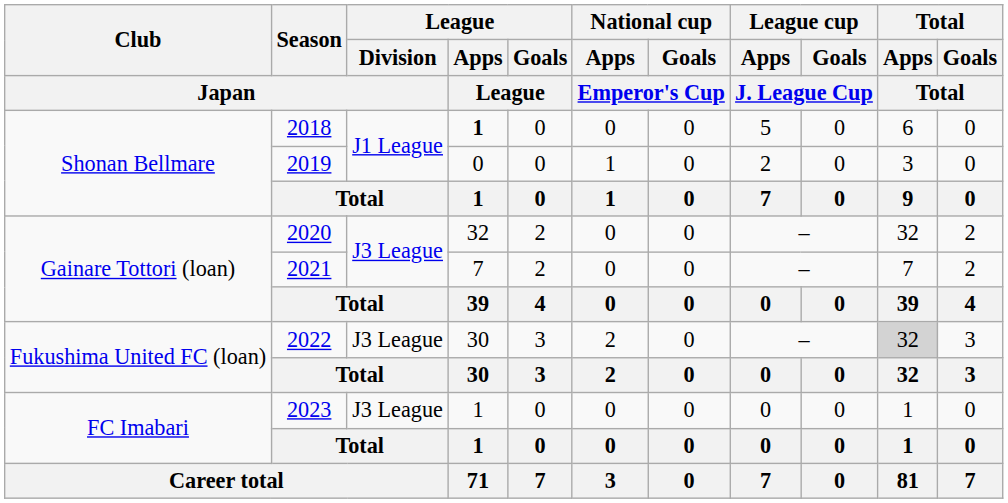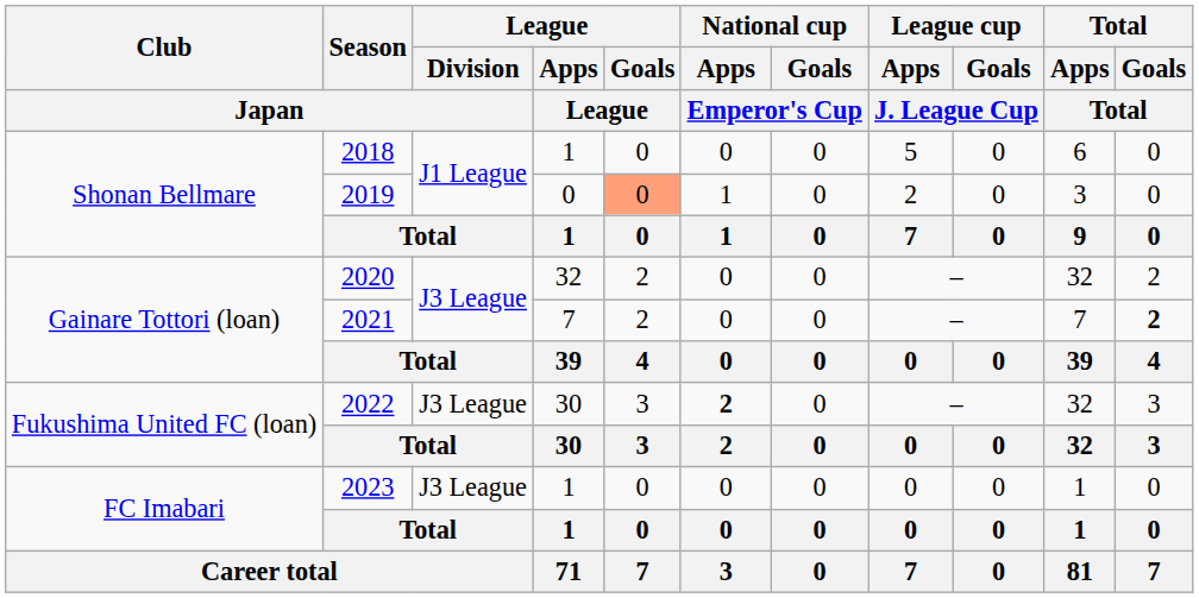2018 | League / Apps / League: bold -> normal
2019 | League / Goals / League: no background -> lightsalmon background
2021 | Total / Goals / Total: normal -> bold
2022 | National cup / Apps / Emperor's Cup: normal -> bold
2022 | Total / Apps / Total: lightgrey background -> no background
